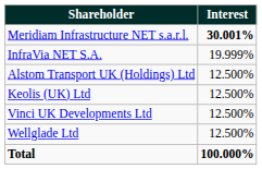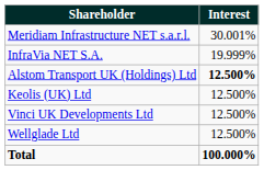Meridiam Infrastructure NET s.a.r.l. | Interest: bold -> normal
Alstom Transport UK (Holdings) Ltd | Interest: normal -> bold
